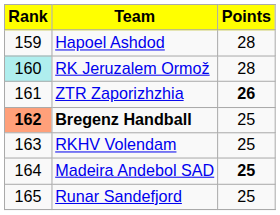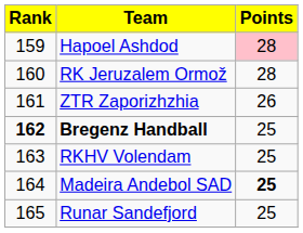Hapoel Ashdod | Points: no background -> pink background
RK Jeruzalem Ormož | Rank: paleturquoise background -> no background
ZTR Zaporizhzhia | Points: bold -> normal
Bregenz Handball | Rank: lightsalmon background -> no background
